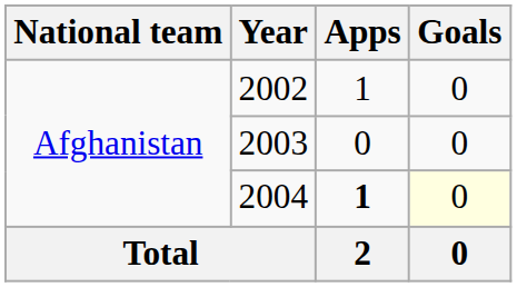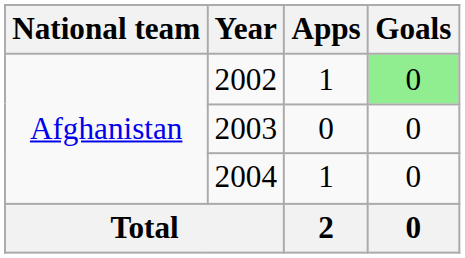2002 | Goals: no background -> lightgreen background
2004 | Apps: bold -> normal
2004 | Goals: lightyellow background -> no background
